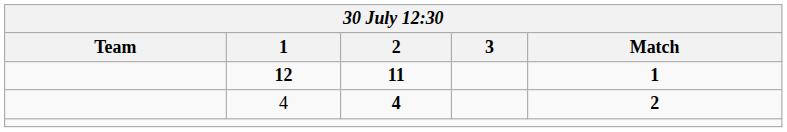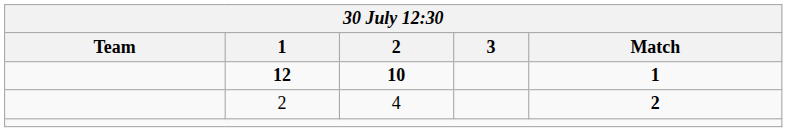row 3 | 2: 11 -> 10
row 4 | 1: 4 -> 2
row 4 | 2: bold -> normal
